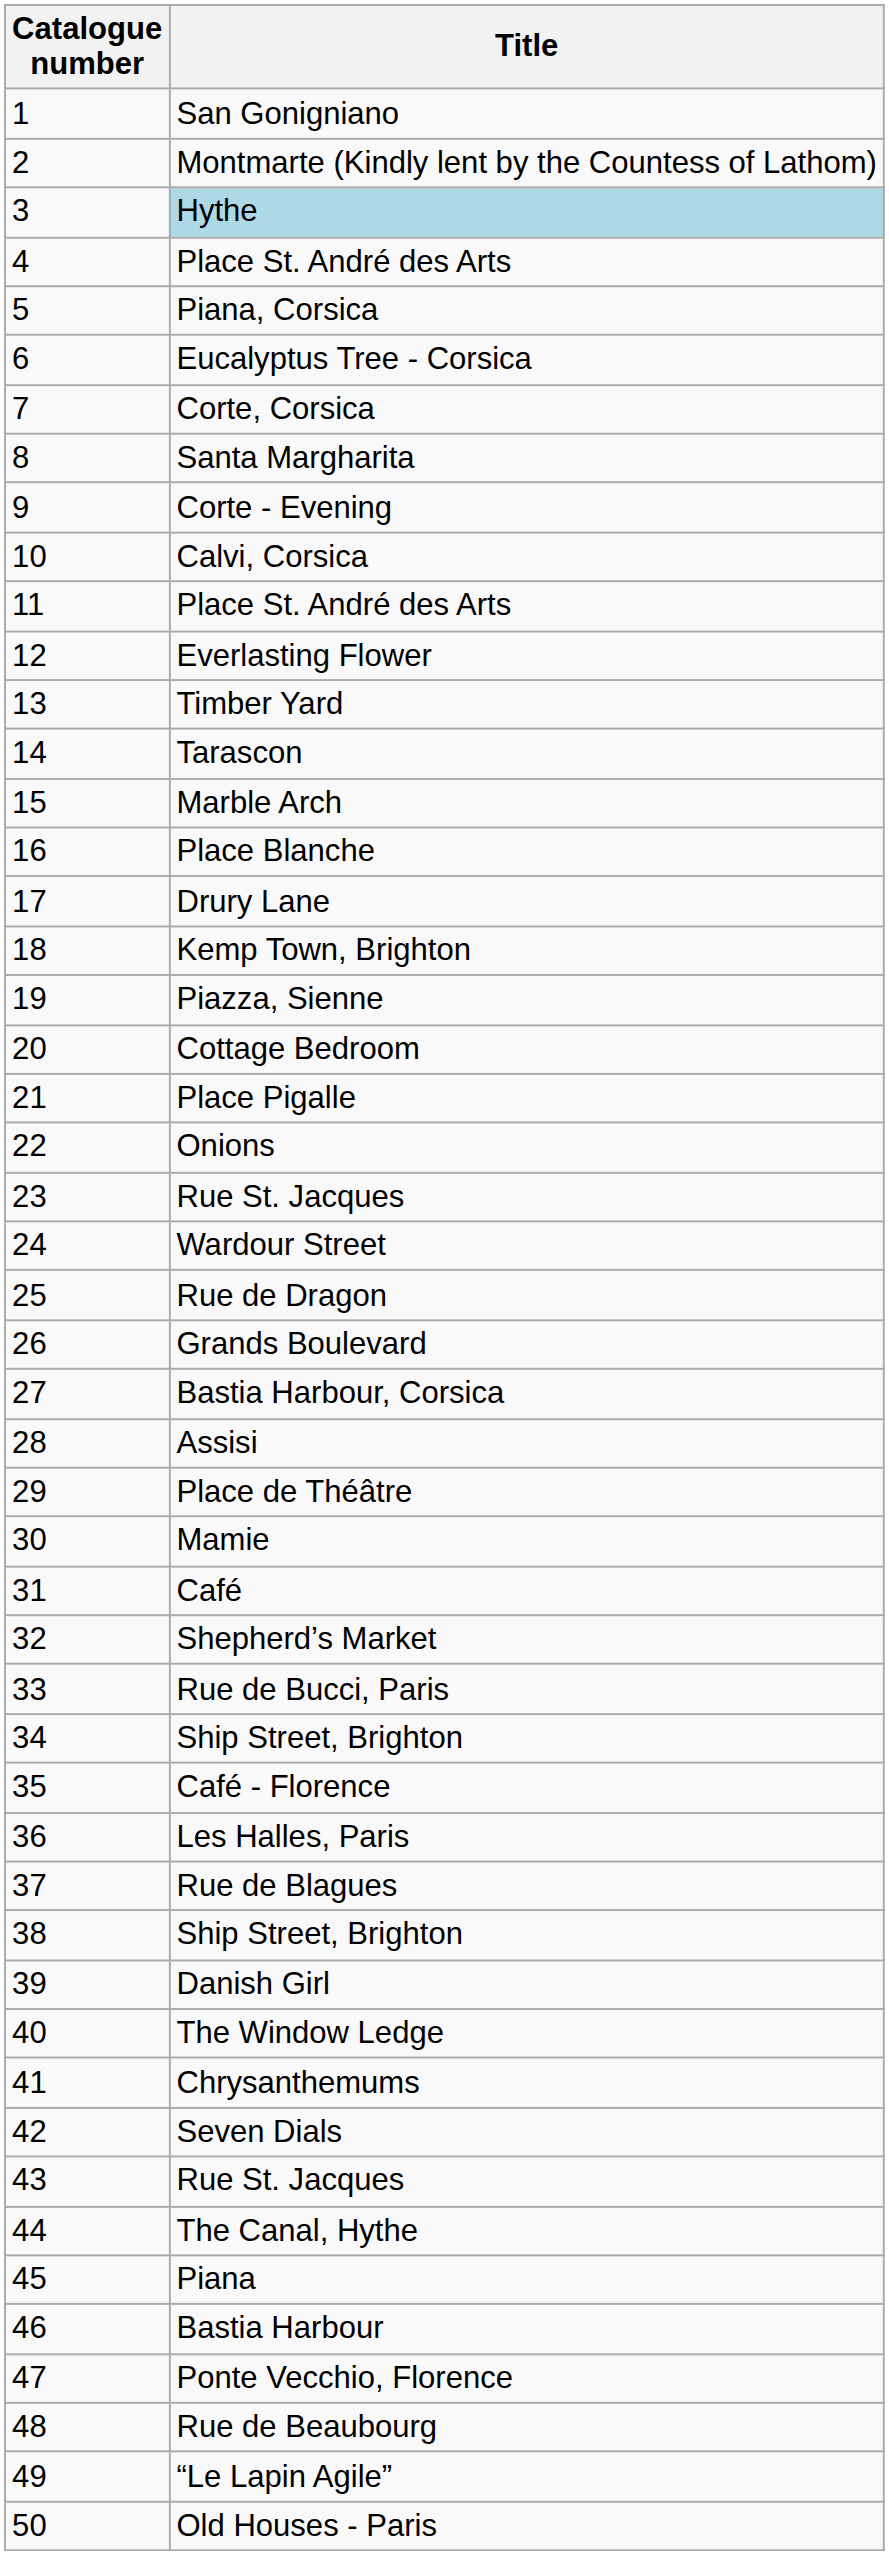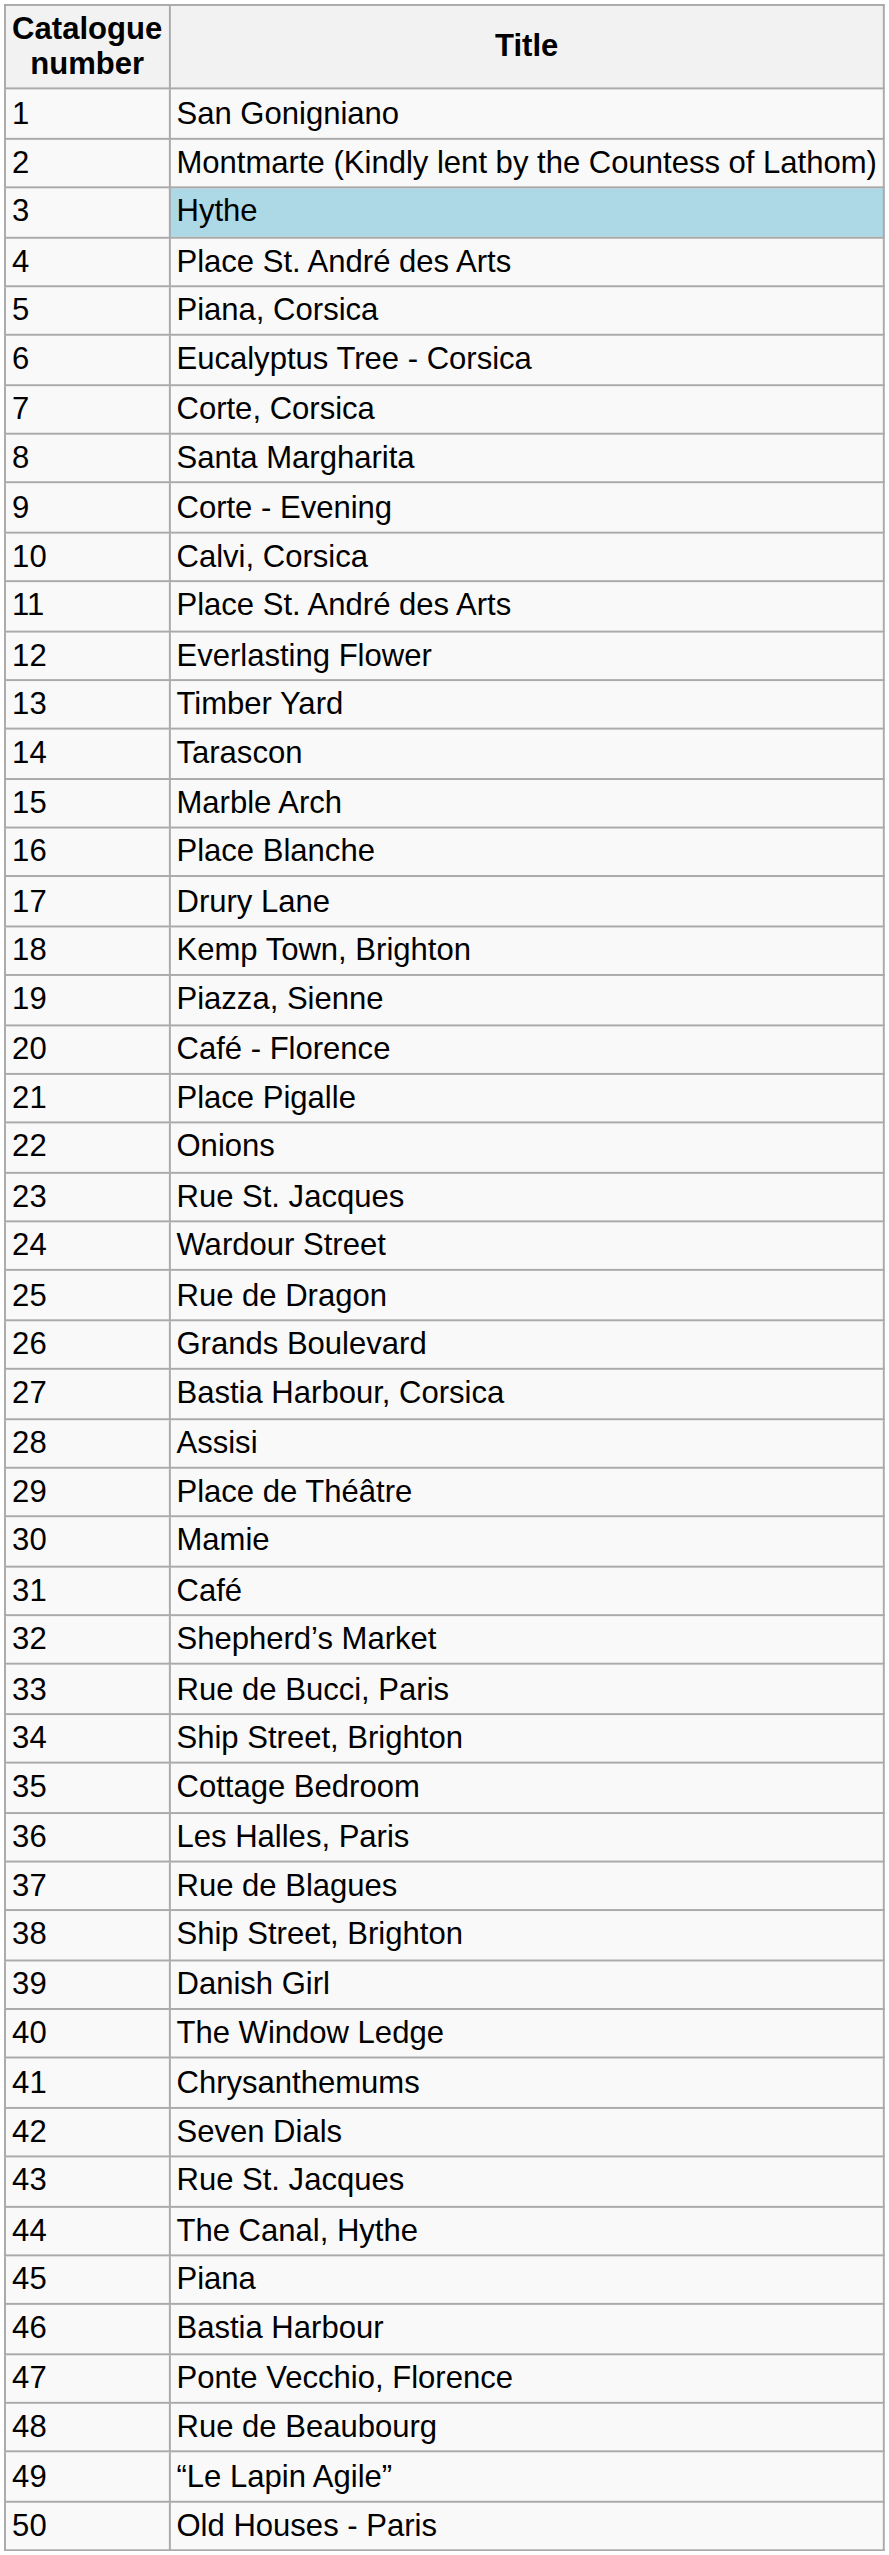row 21 | Title: Cottage Bedroom -> Café - Florence
row 36 | Title: Café - Florence -> Cottage Bedroom
